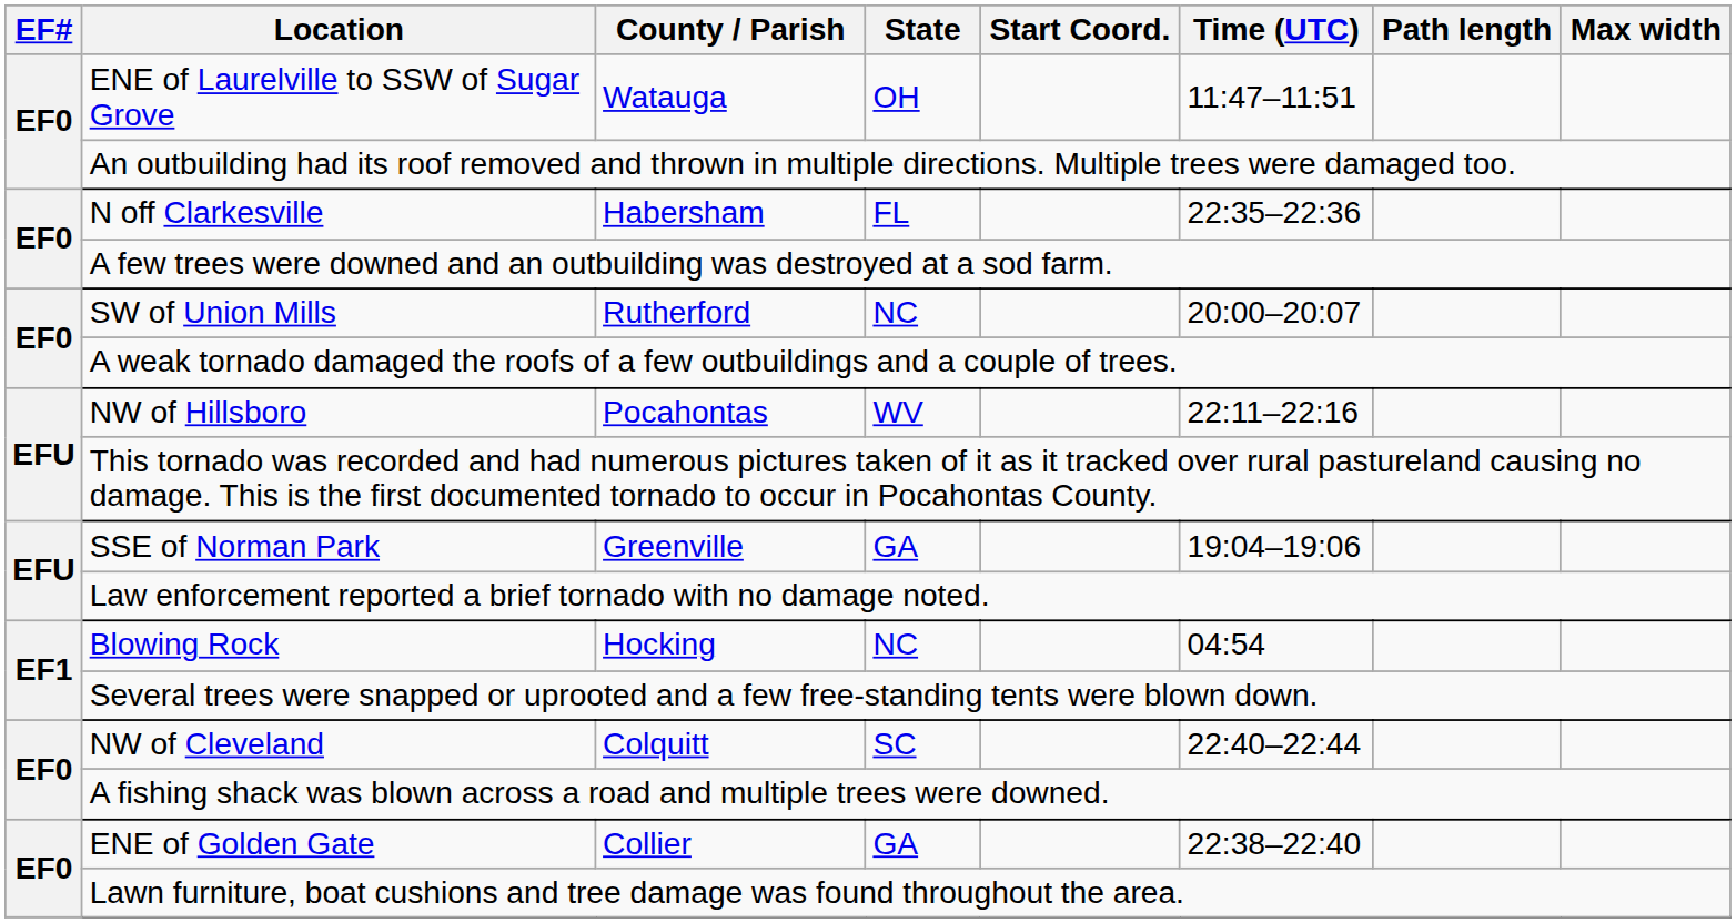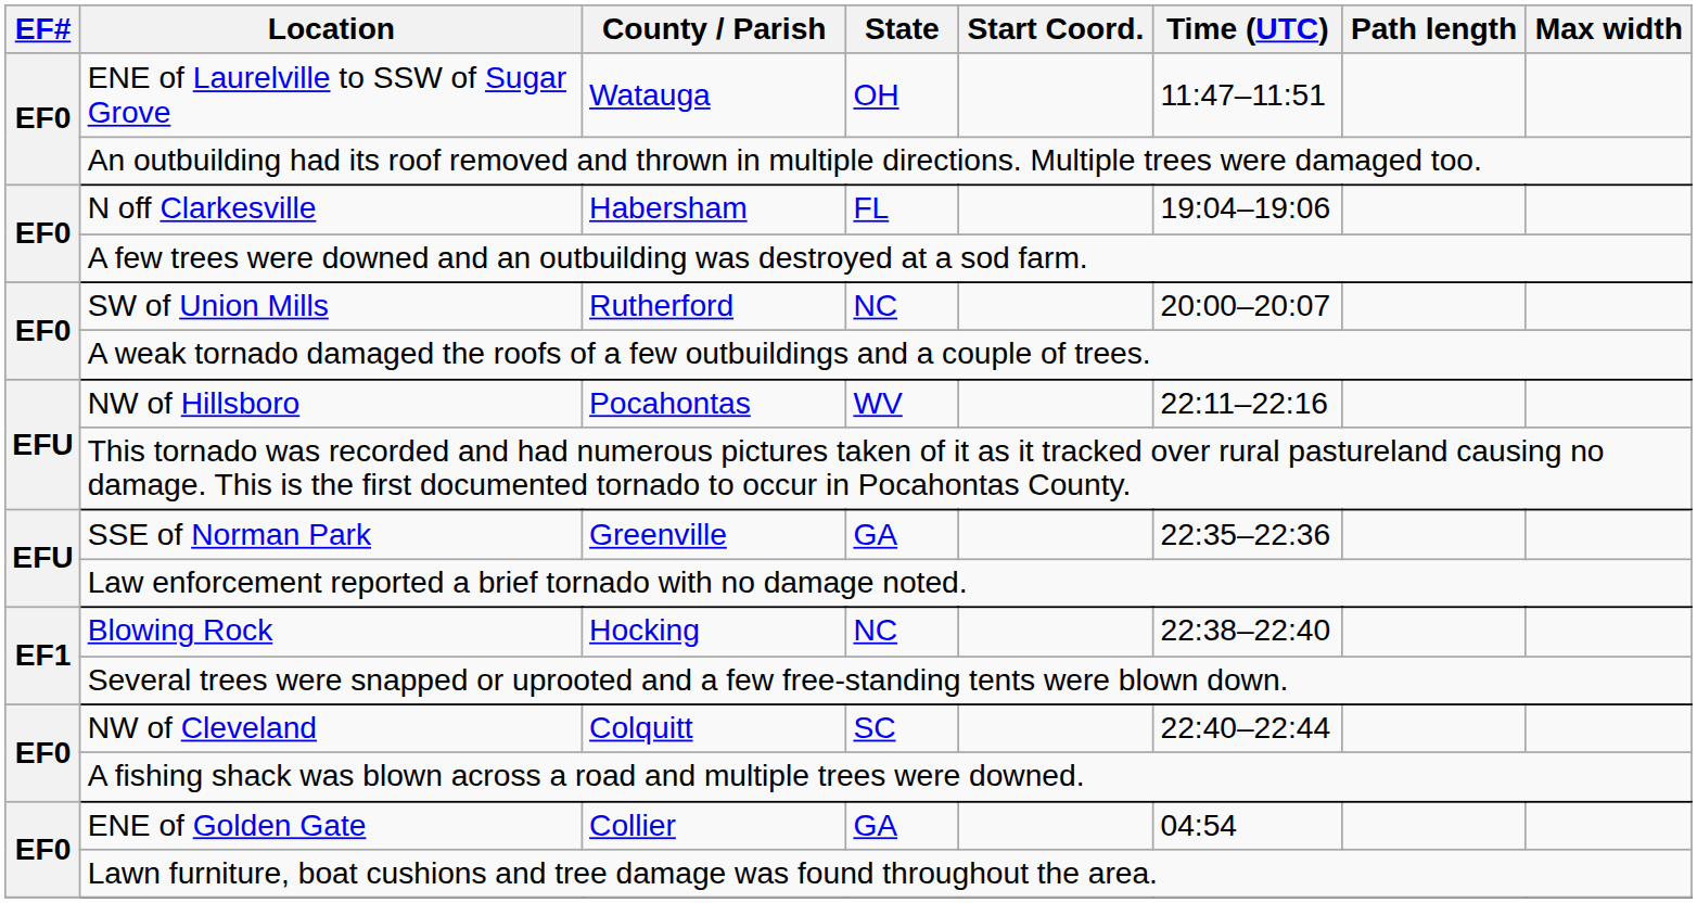N off Clarkesville | Time (UTC): 22:35–22:36 -> 19:04–19:06
SSE of Norman Park | Time (UTC): 19:04–19:06 -> 22:35–22:36
Blowing Rock | Time (UTC): 04:54 -> 22:38–22:40
ENE of Golden Gate | Time (UTC): 22:38–22:40 -> 04:54
